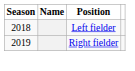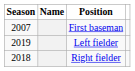+ row: 2007 | First baseman
Left fielder | Season: 2018 -> 2019
Right fielder | Season: 2019 -> 2018
